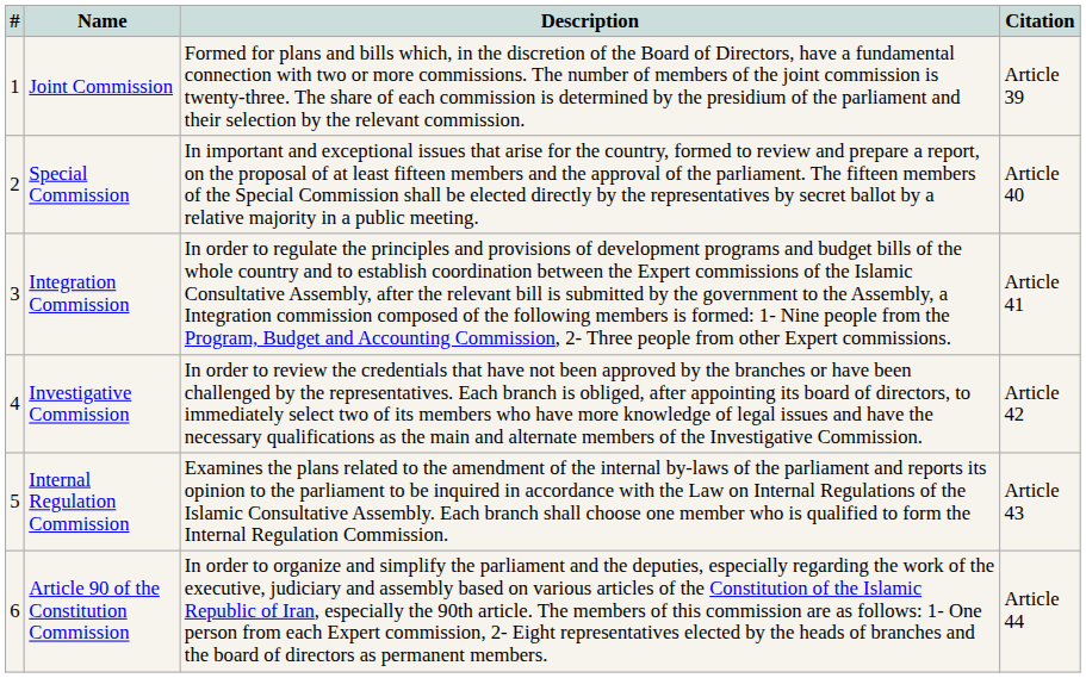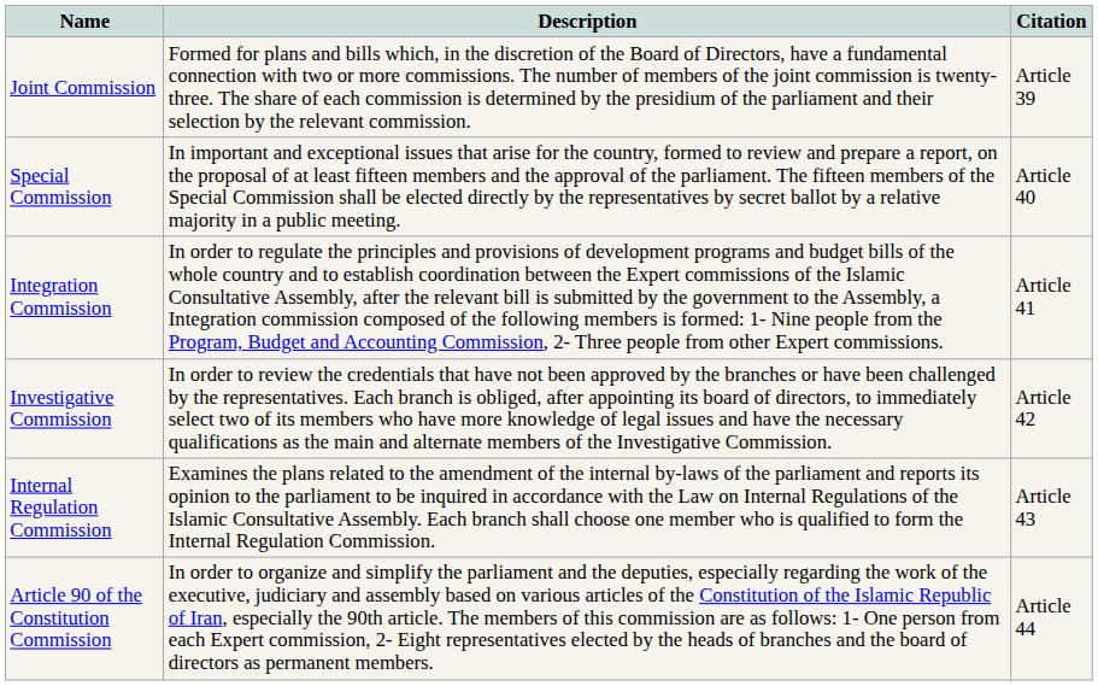- column: # | 1 | 2 | 3 | 4 | 5 | 6
